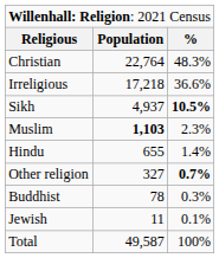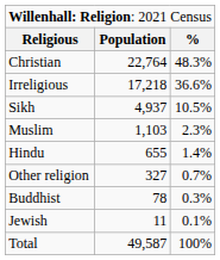Sikh | column 3: bold -> normal
Muslim | column 2: bold -> normal
Other religion | column 3: bold -> normal
